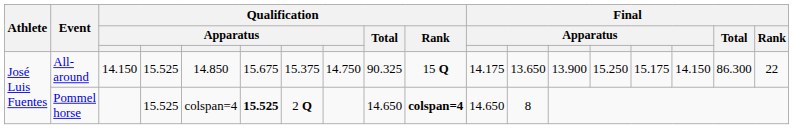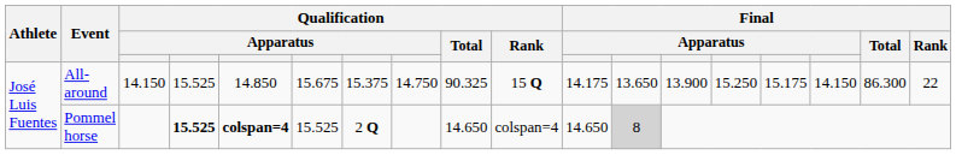Pommel horse | column 4: normal -> bold
Pommel horse | column 5: normal -> bold
Pommel horse | column 6: bold -> normal
Pommel horse | Qualification / Rank: bold -> normal
Pommel horse | column 12: no background -> lightgrey background
